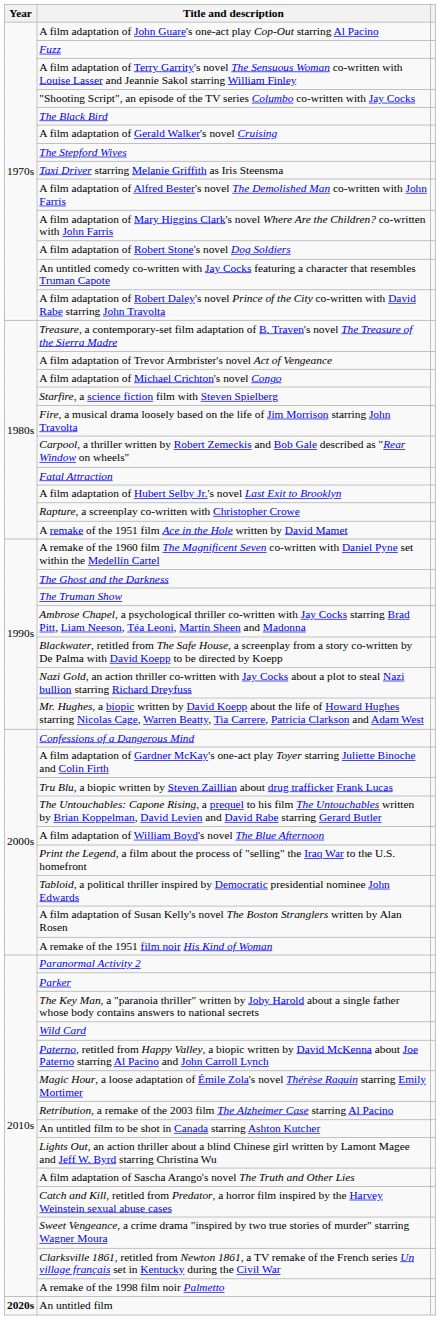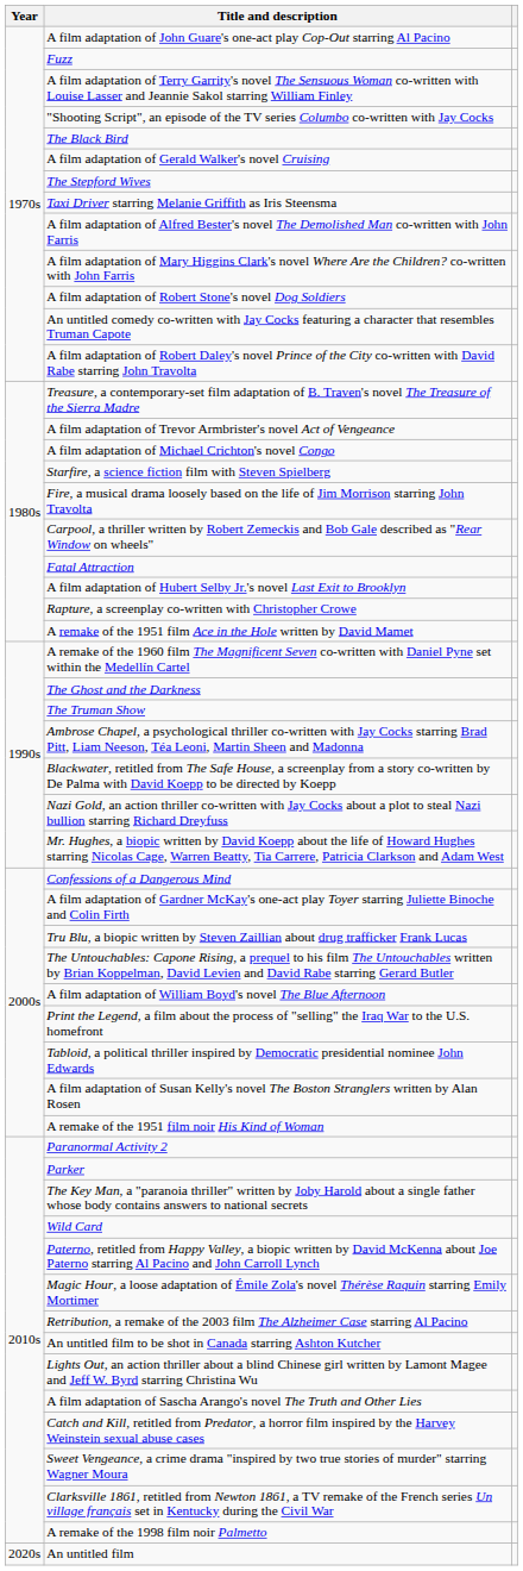An untitled film | Year: bold -> normal
